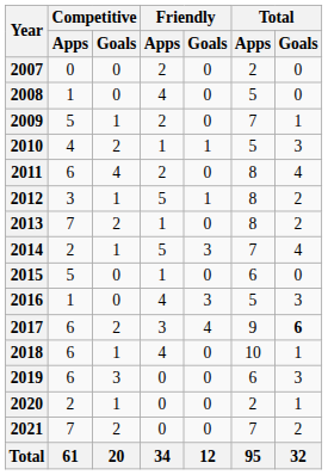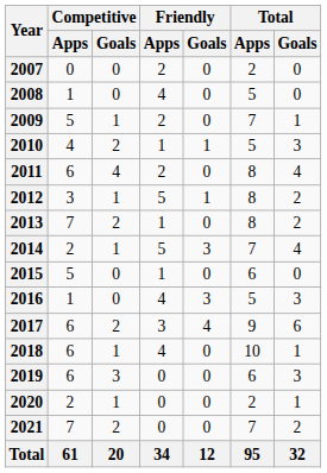2017 | Total / Goals: bold -> normal
